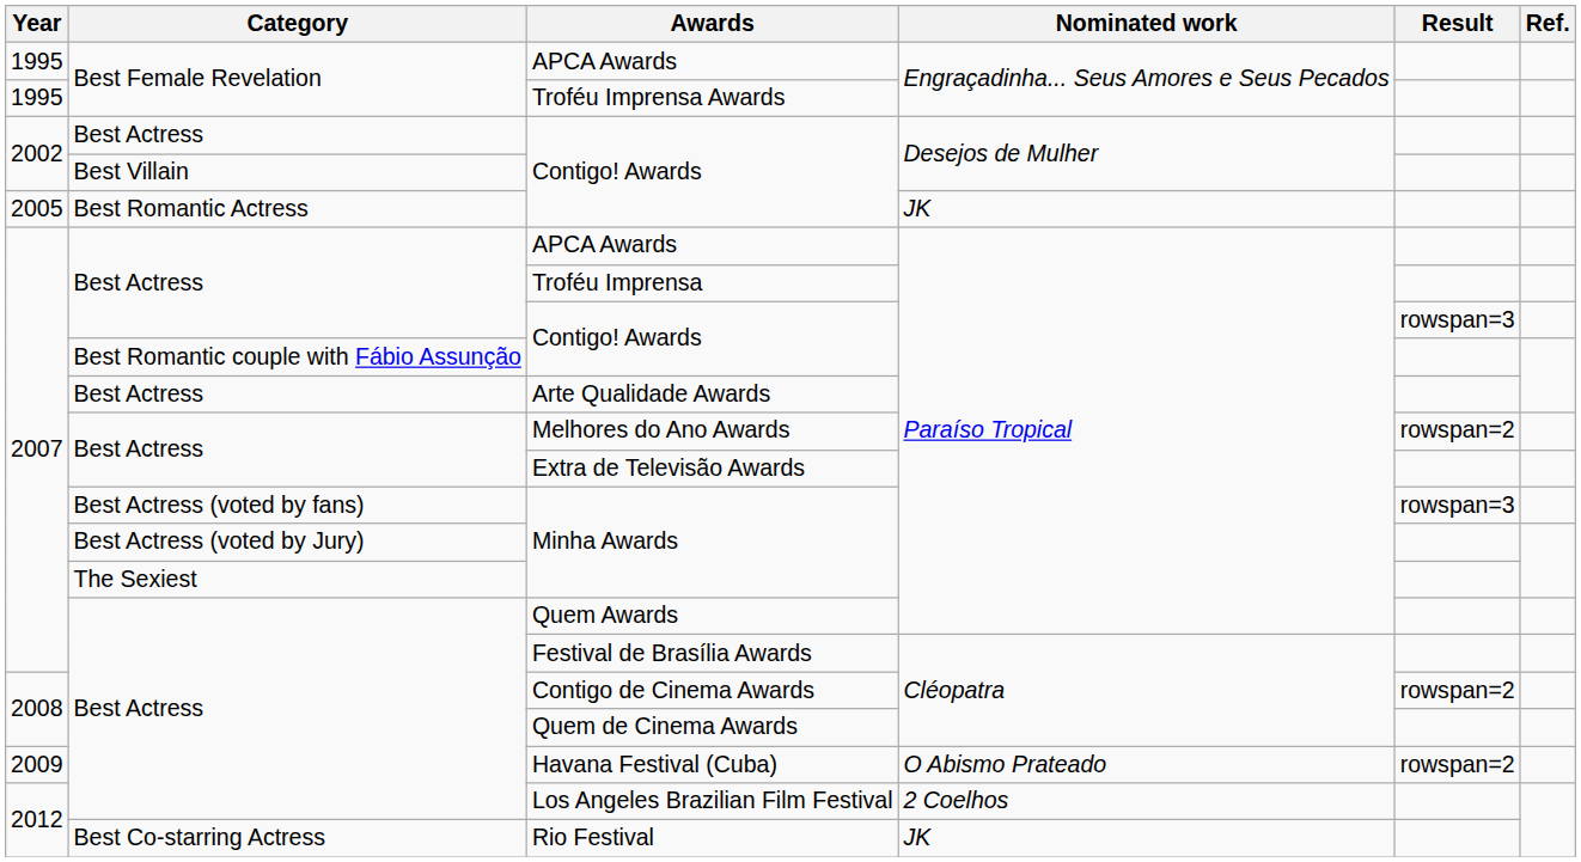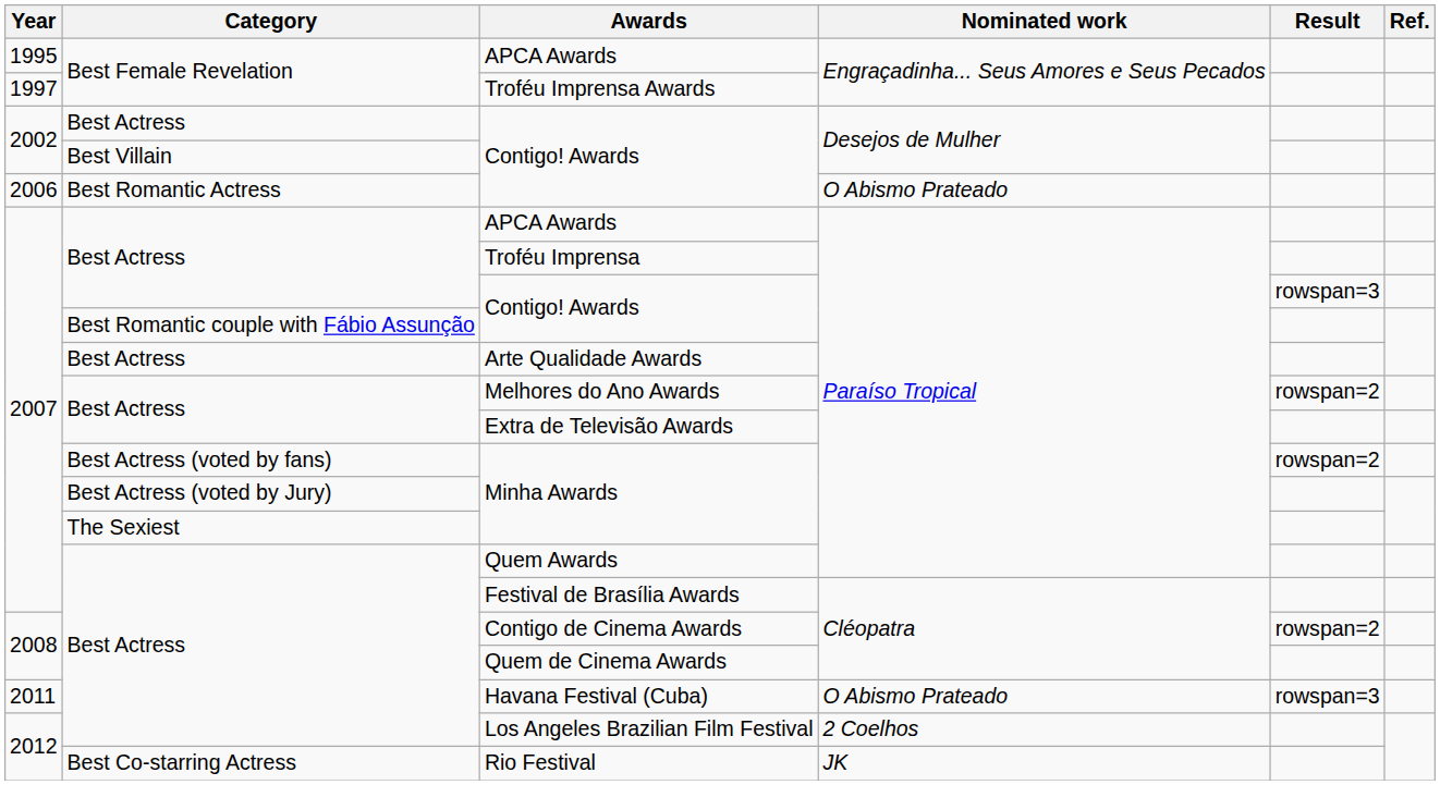Troféu Imprensa Awards | Year: 1995 -> 1997
Best Romantic Actress / Contigo! Awards | Year: 2005 -> 2006
Best Romantic Actress / Contigo! Awards | Nominated work: JK -> O Abismo Prateado
Best Actress (voted by fans) / Minha Awards | Result: rowspan=3 -> rowspan=2
Havana Festival (Cuba) | Year: 2009 -> 2011
Havana Festival (Cuba) | Result: rowspan=2 -> rowspan=3
